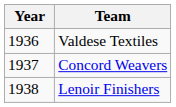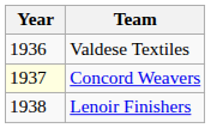Concord Weavers | Year: no background -> lightyellow background
